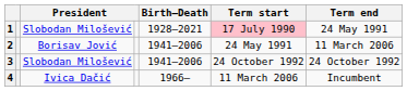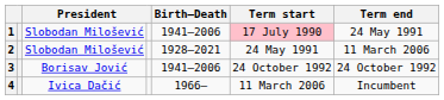1 | Birth–Death: 1928–2021 -> 1941–2006
2 | column 3: Borisav Jović -> Slobodan Milošević
2 | Birth–Death: 1941–2006 -> 1928–2021
3 | column 3: Slobodan Milošević -> Borisav Jović
